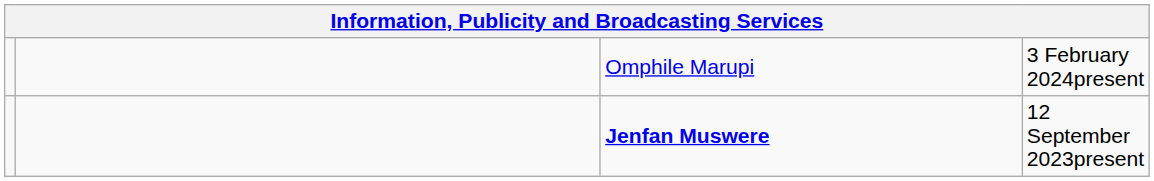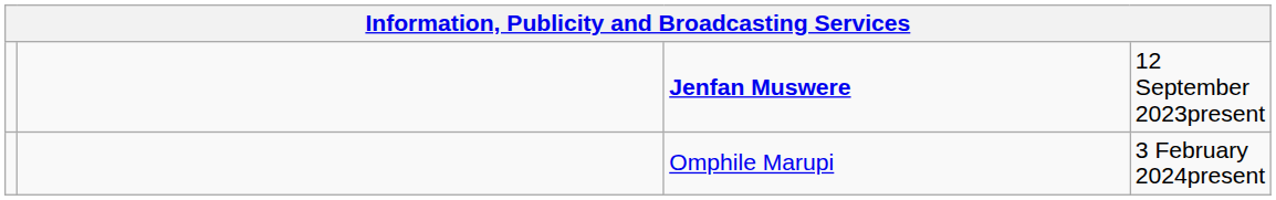rows swapped: Jenfan Muswere <-> Omphile Marupi
